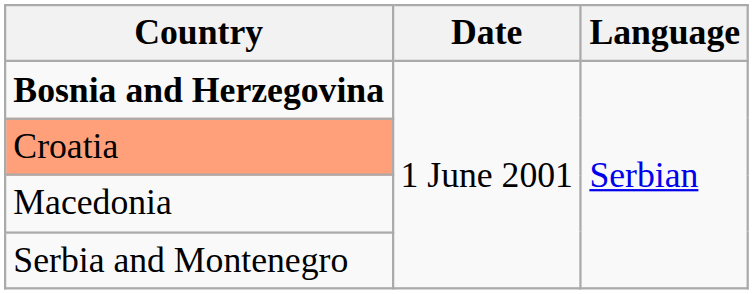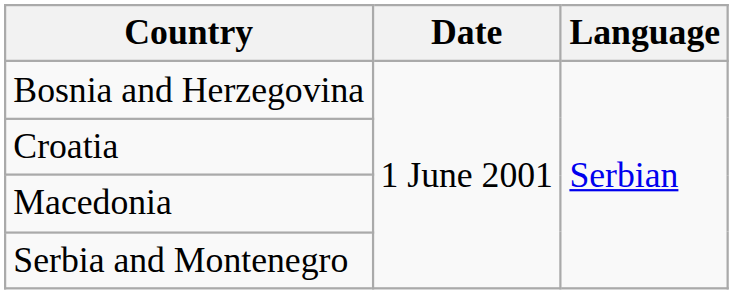Bosnia and Herzegovina | Country: bold -> normal
Croatia | Country: lightsalmon background -> no background
